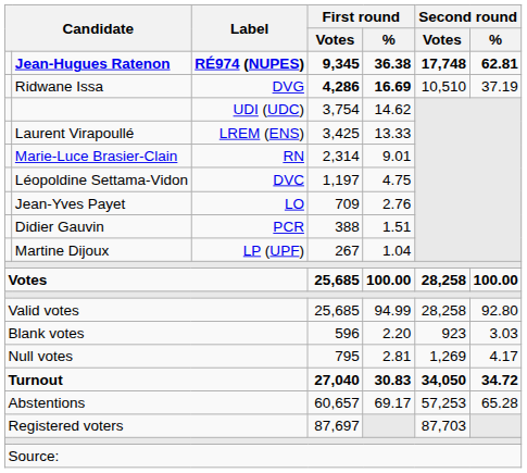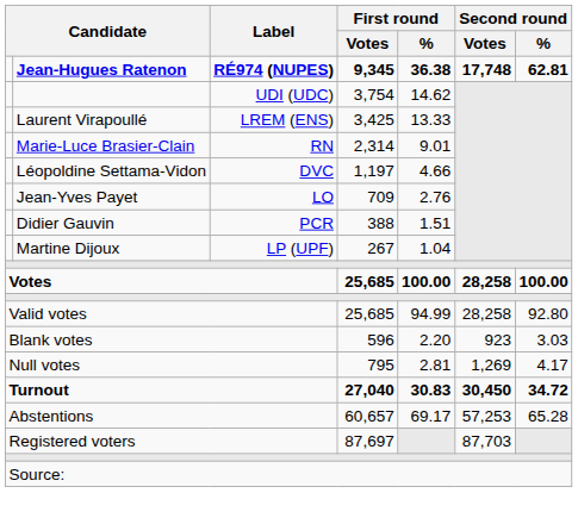- row: Ridwane Issa | DVG | 4,286 | 16.69 | 10,510 | 37.19
DVC | First round / %: 4.75 -> 4.66
Turnout | Second round / Votes: 34,050 -> 30,450
